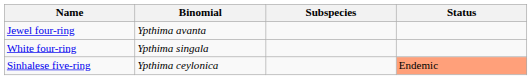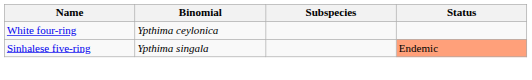- row: Jewel four-ring | Ypthima avanta
White four-ring | Binomial: Ypthima singala -> Ypthima ceylonica
Sinhalese five-ring | Binomial: Ypthima ceylonica -> Ypthima singala
